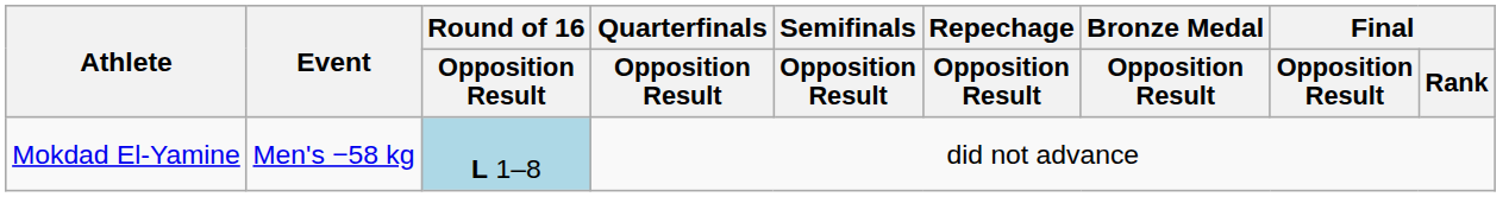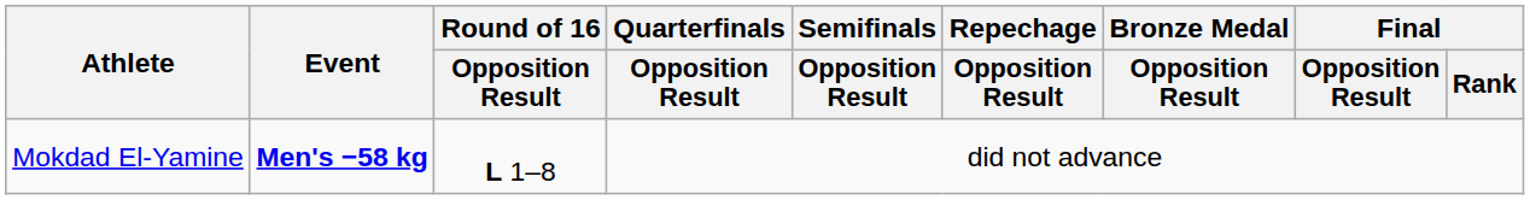Mokdad El-Yamine | Event: normal -> bold
Mokdad El-Yamine | Round of 16 / Opposition Result: lightblue background -> no background
